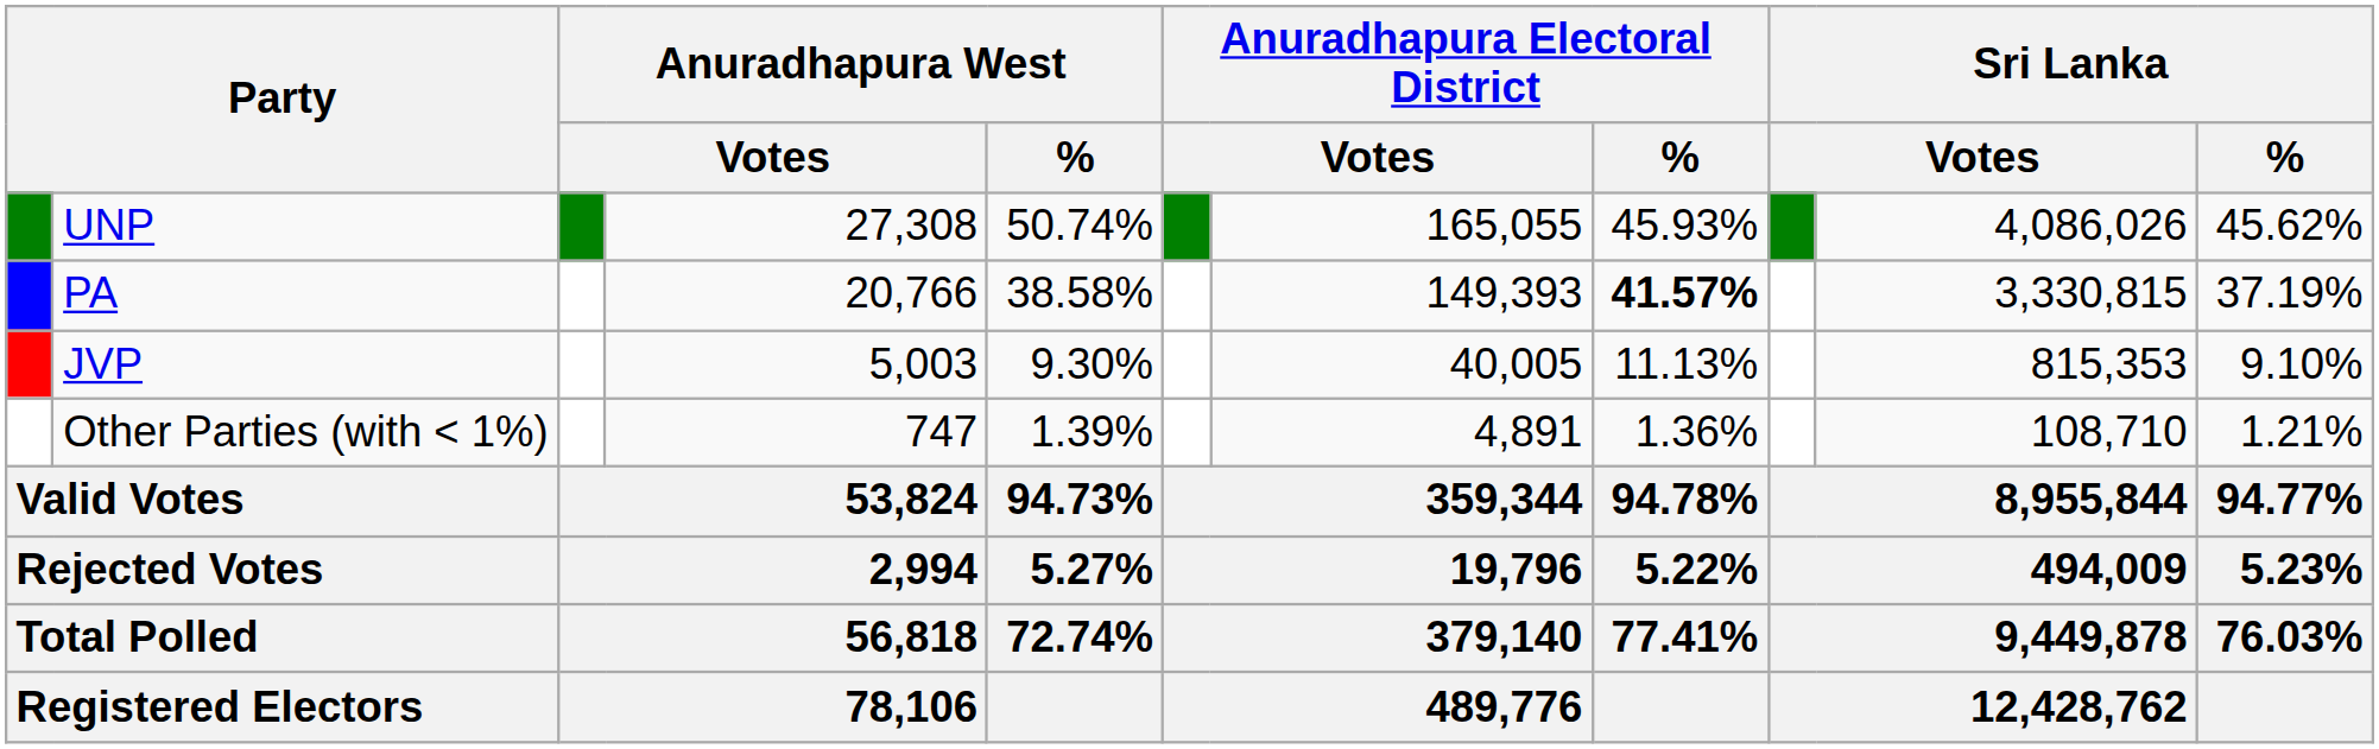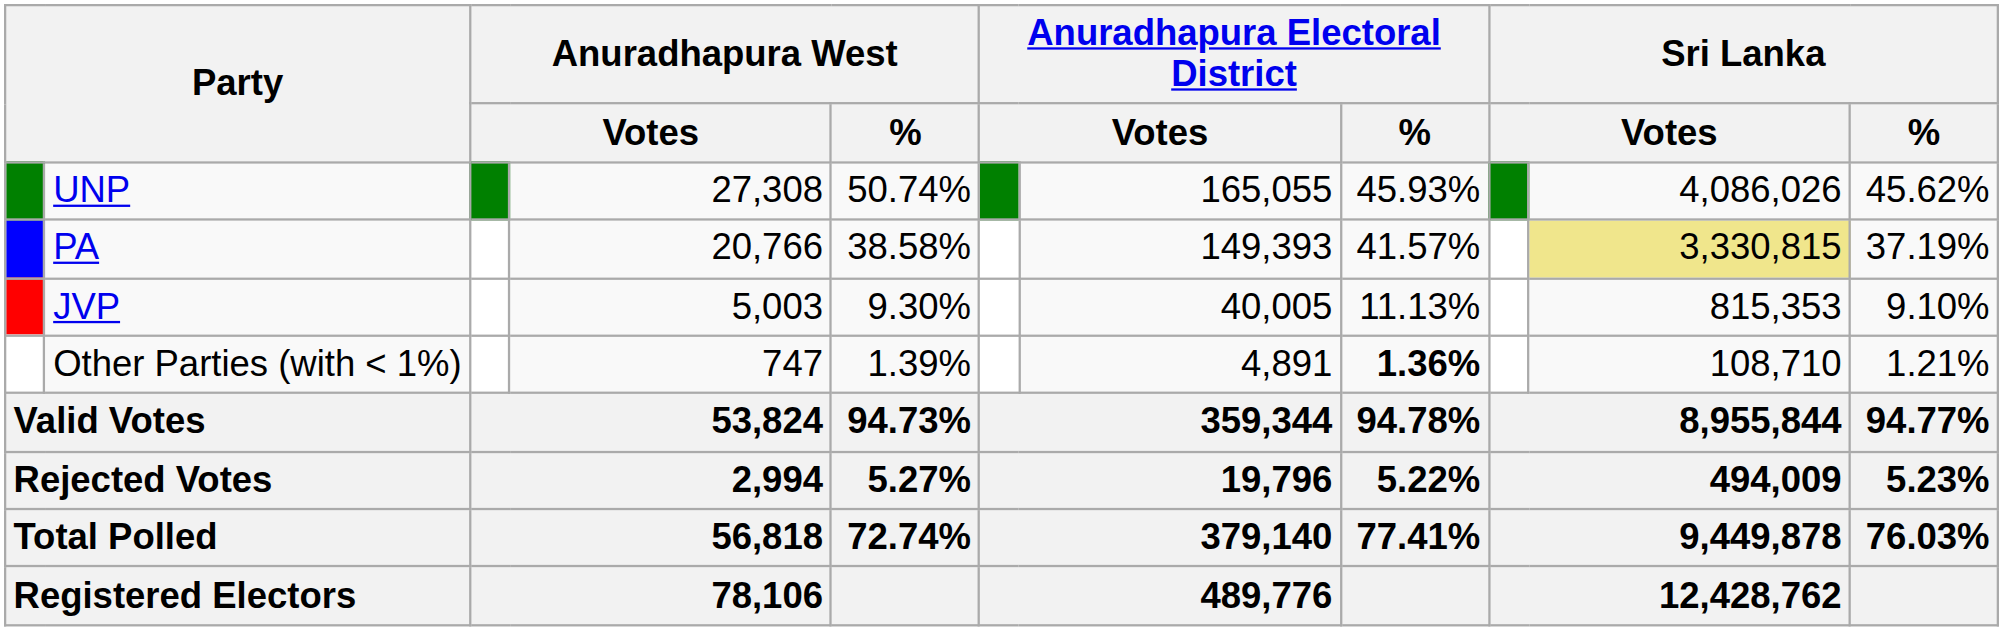PA | Anuradhapura Electoral District / %: bold -> normal
PA | column 10: no background -> khaki background
Other Parties (with < 1%) | Anuradhapura Electoral District / %: normal -> bold
